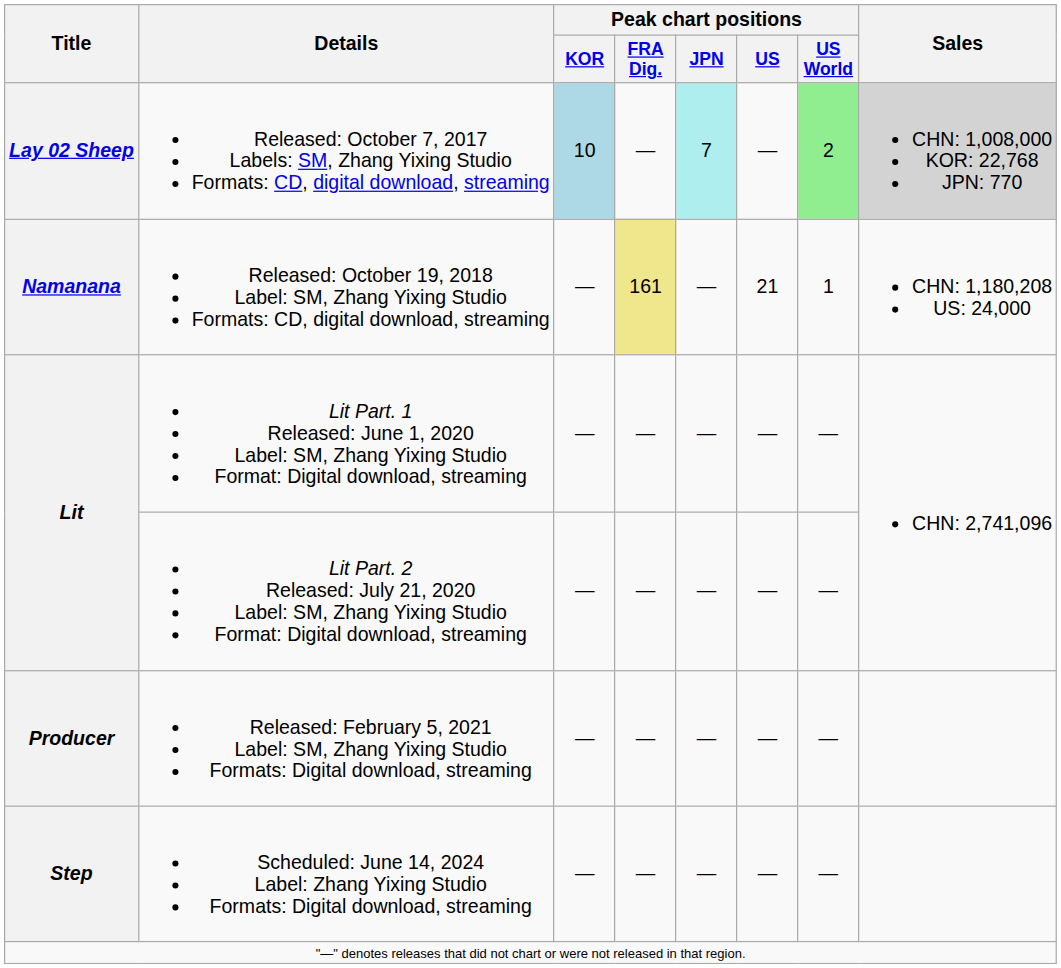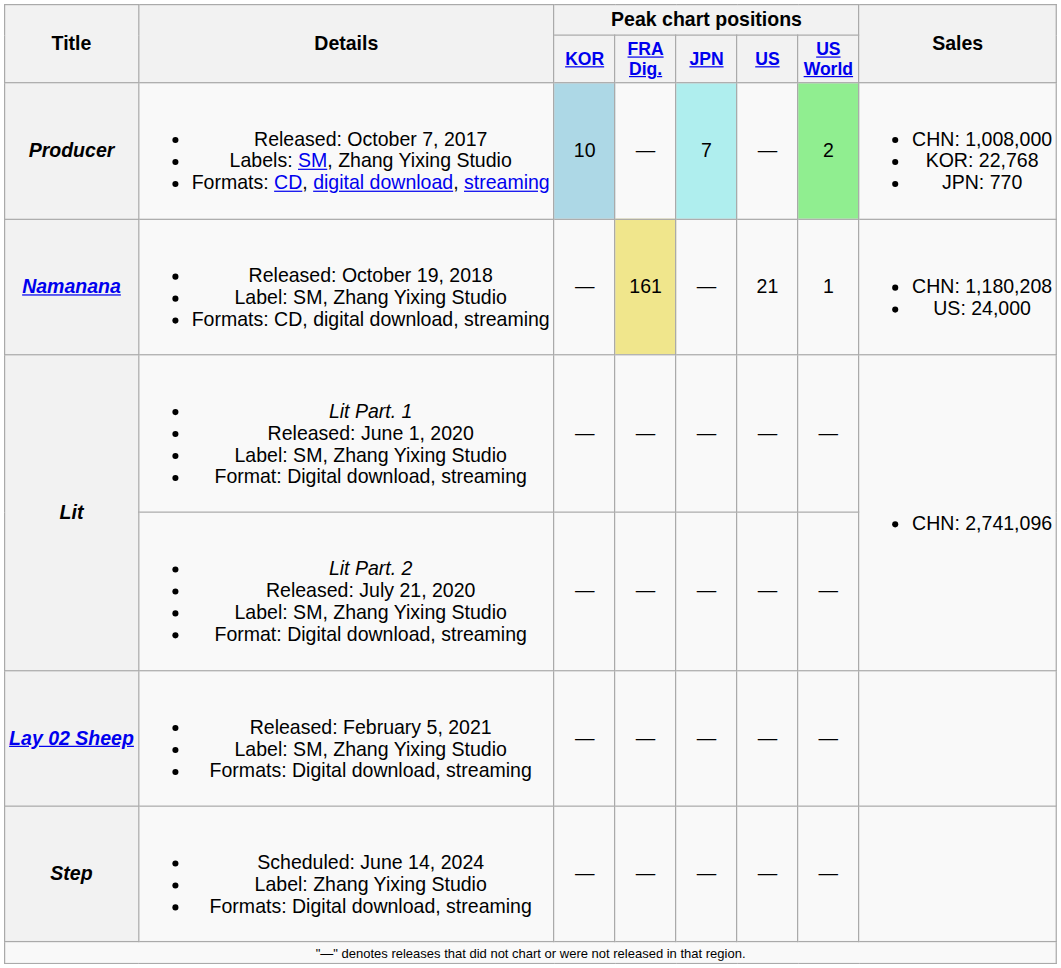row 3 | Title: Lay 02 Sheep -> Producer
row 3 | Sales: lightgrey background -> no background
row 7 | Title: Producer -> Lay 02 Sheep
